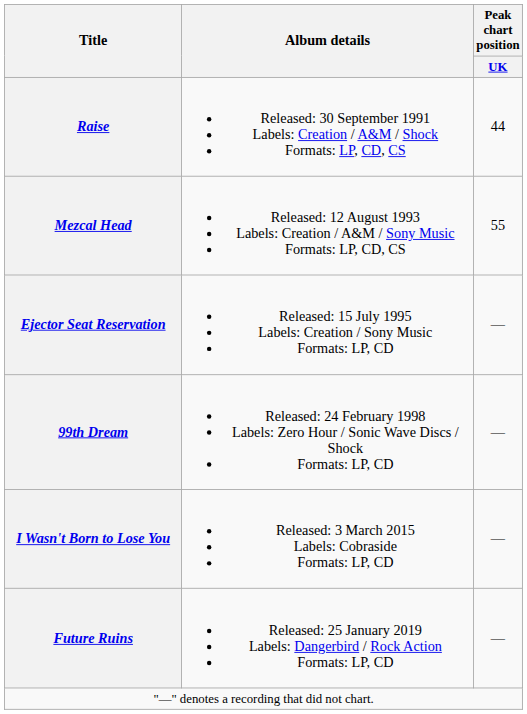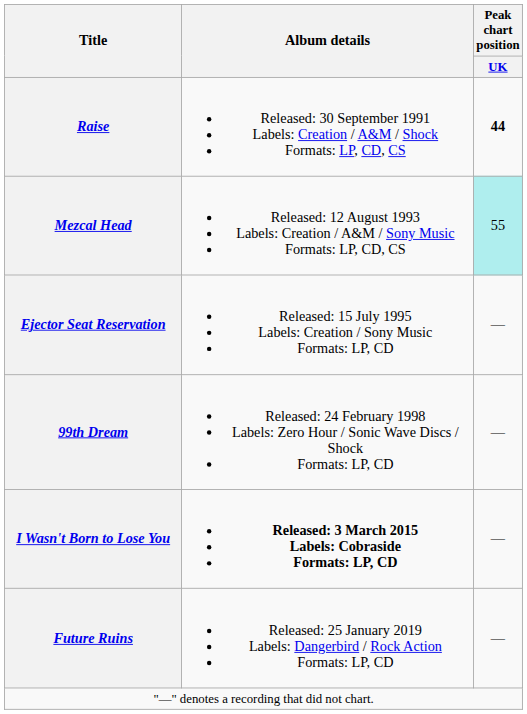Raise | Peak chart position / UK: normal -> bold
Mezcal Head | Peak chart position / UK: no background -> paleturquoise background
I Wasn't Born to Lose You | Album details: normal -> bold
